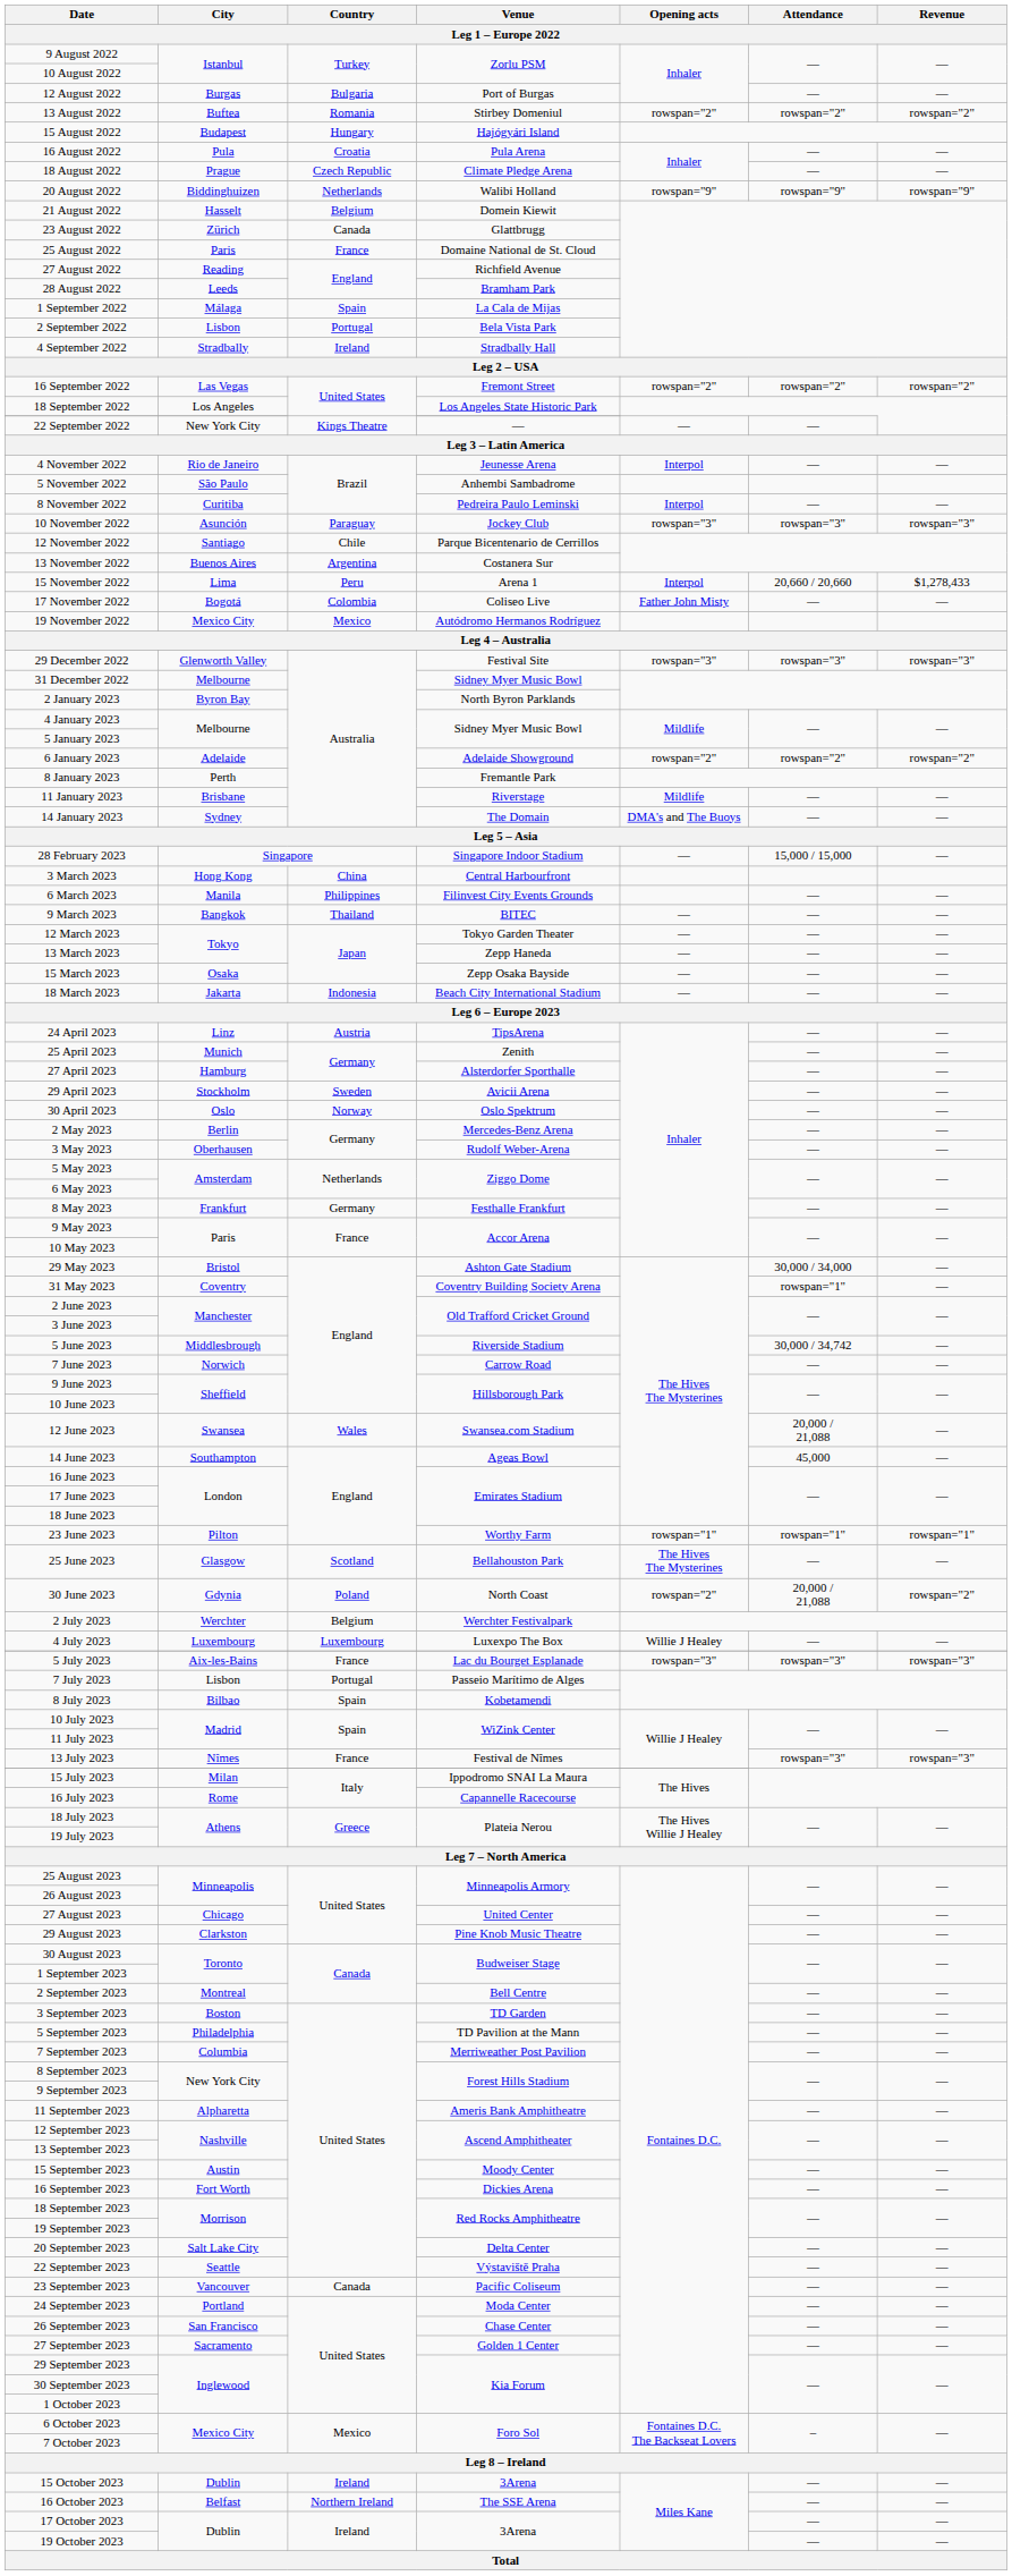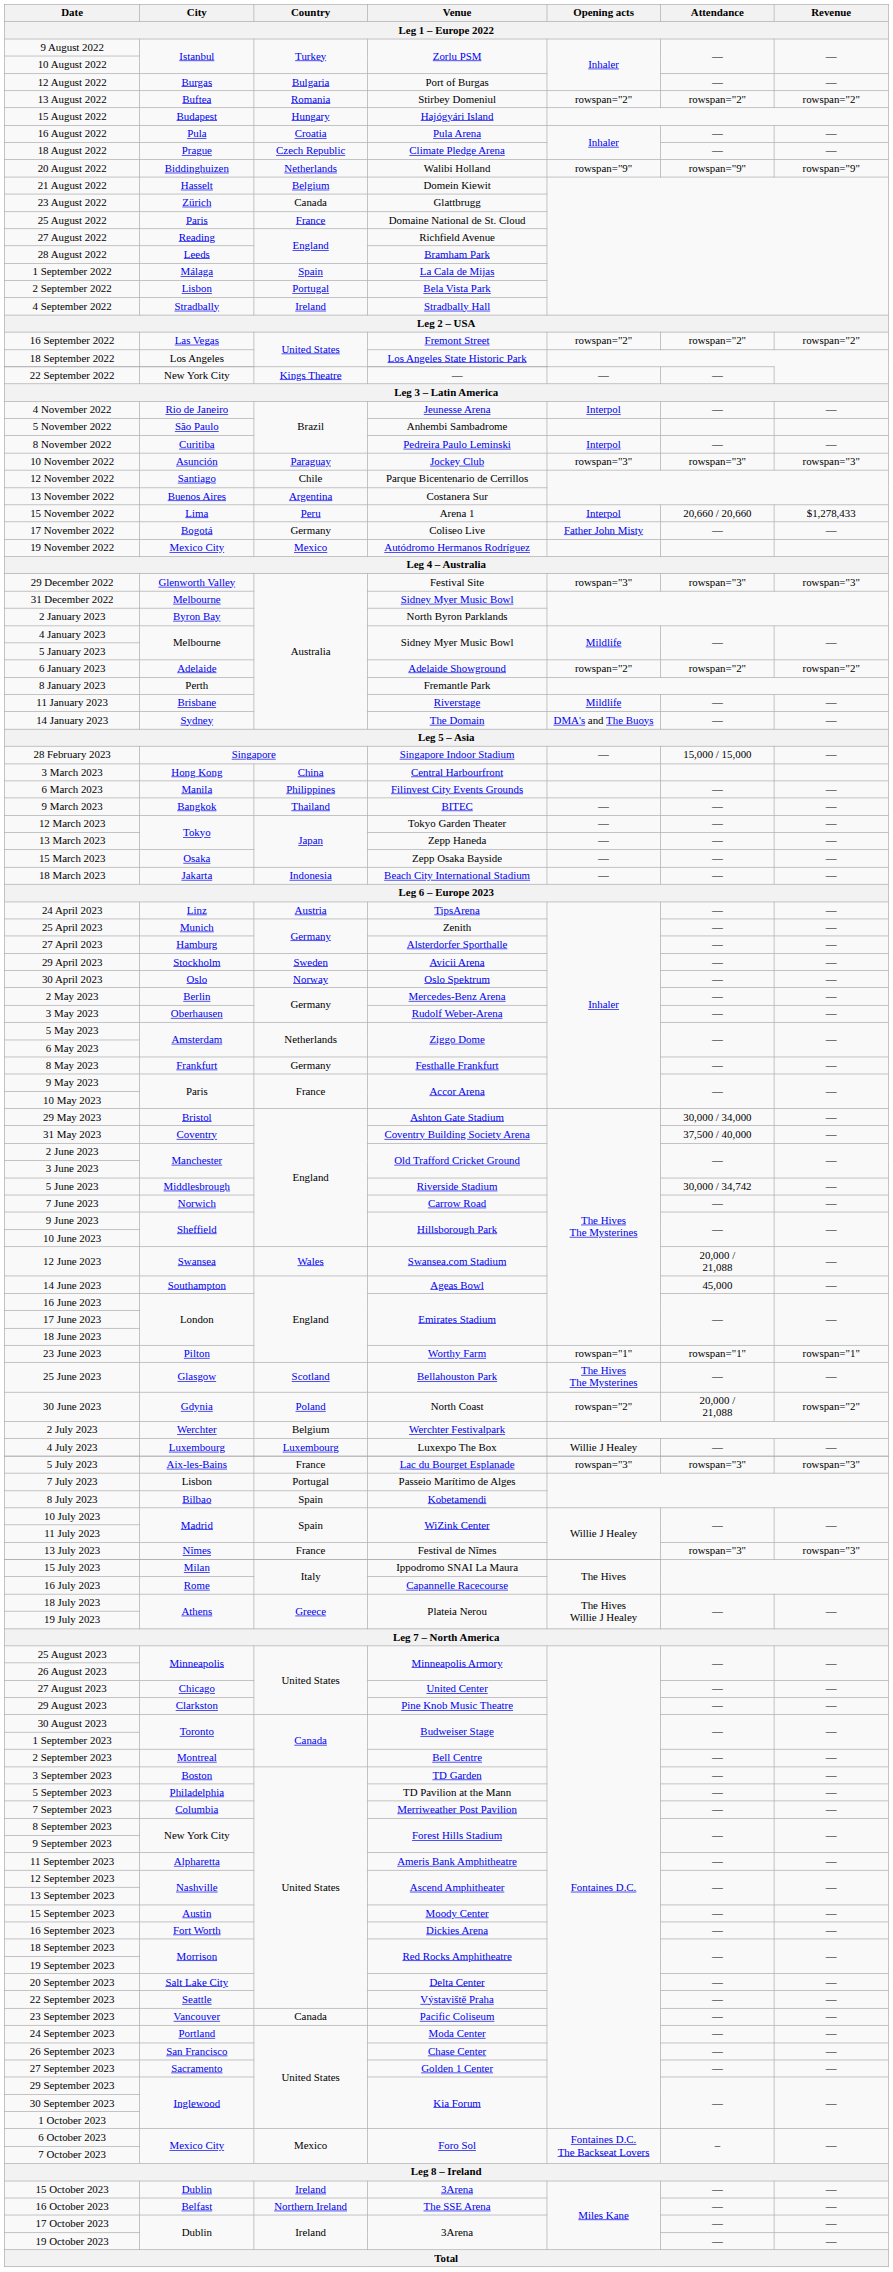17 November 2022 | Country: Colombia -> Germany
31 May 2023 | Attendance: rowspan="1" -> 37,500 / 40,000
